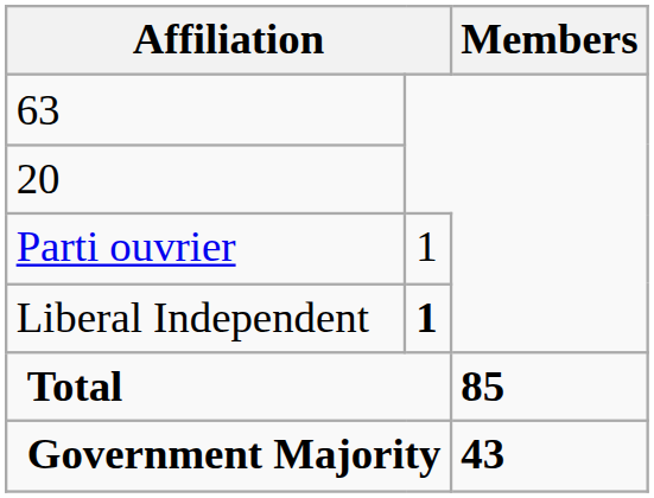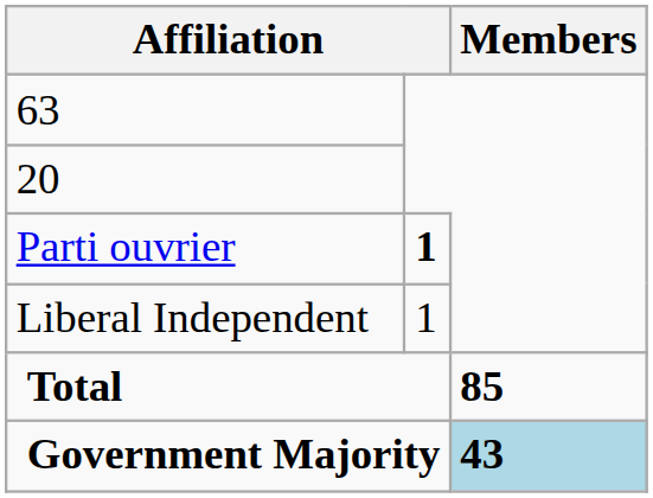Parti ouvrier | column 2: normal -> bold
Liberal Independent | column 2: bold -> normal
Government Majority | Members: no background -> lightblue background
